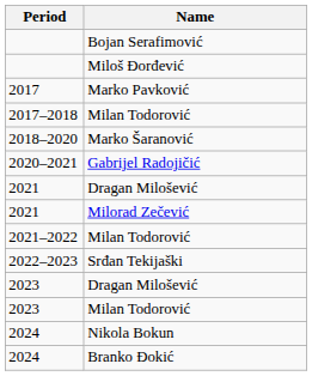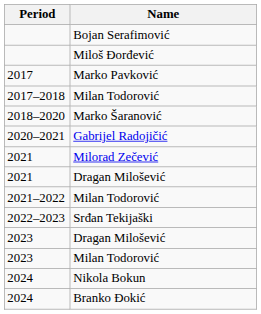row 8 | Name: Dragan Milošević -> Milorad Zečević
row 9 | Name: Milorad Zečević -> Dragan Milošević
